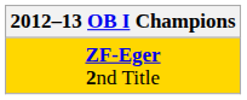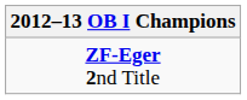row 2 | column 1: gold background -> no background
